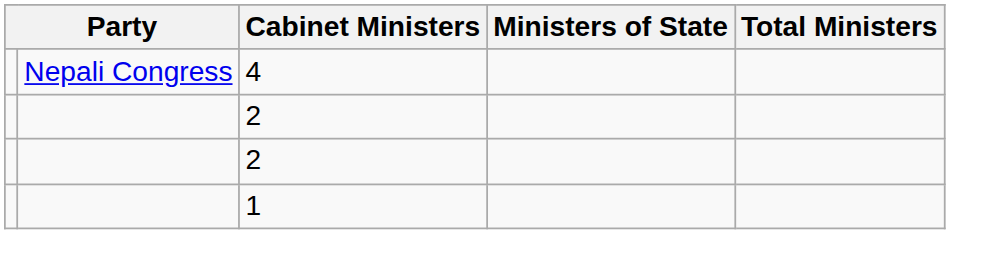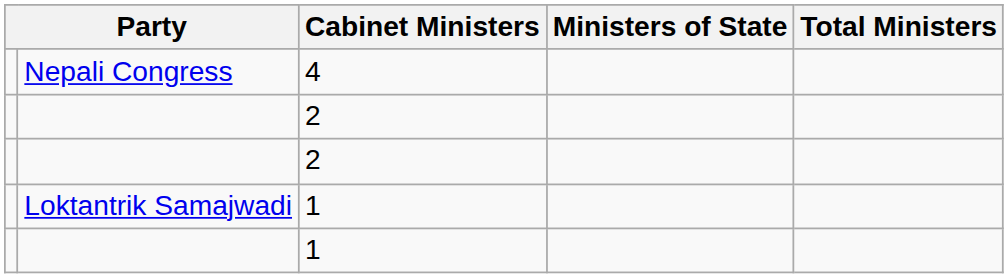+ row: Loktantrik Samajwadi | 1
